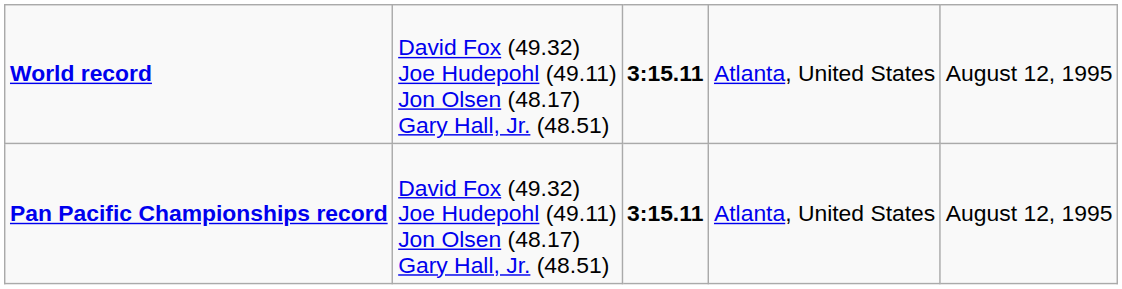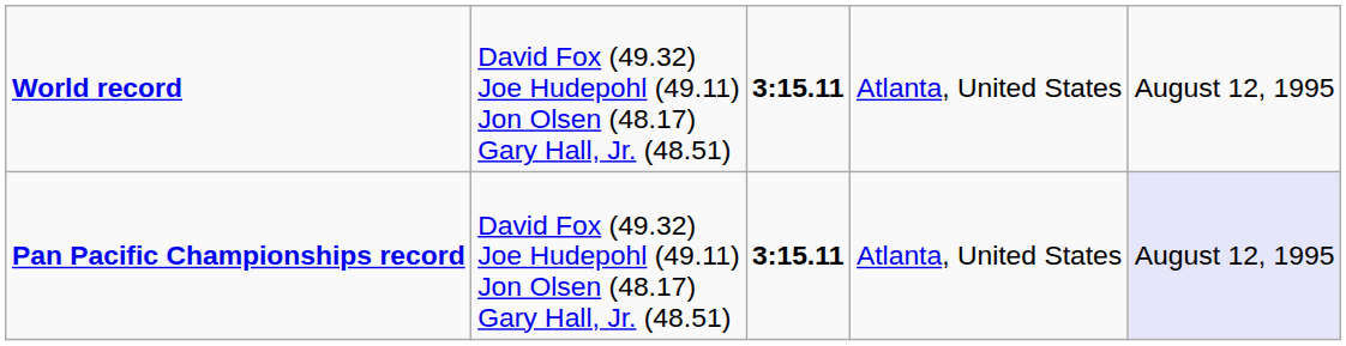Pan Pacific Championships record | column 5: no background -> lavender background
